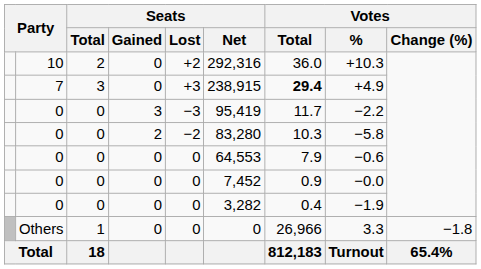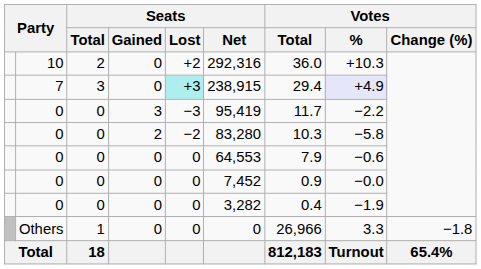7 | Seats / Lost: no background -> paleturquoise background
7 | Votes / Total: bold -> normal
7 | Votes / %: no background -> lavender background
